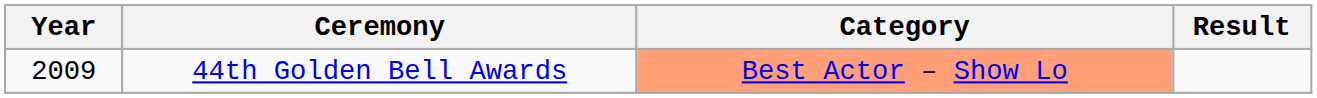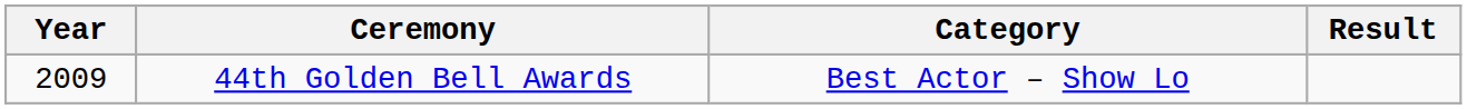44th Golden Bell Awards | Category: lightsalmon background -> no background
